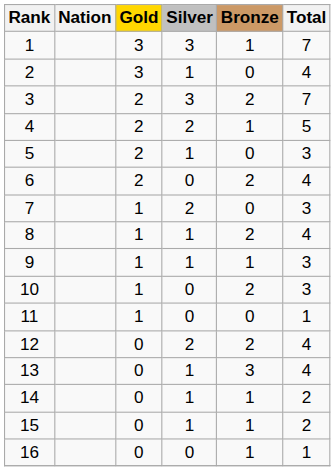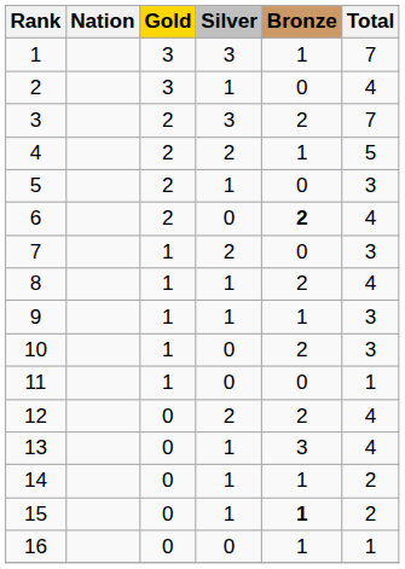6 | Bronze: normal -> bold
15 | Bronze: normal -> bold
